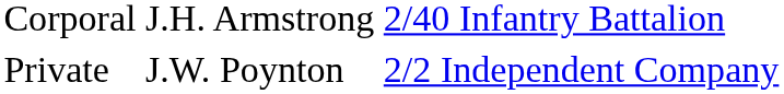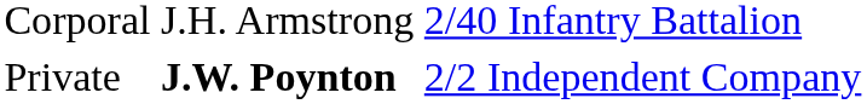Private | column 2: normal -> bold
